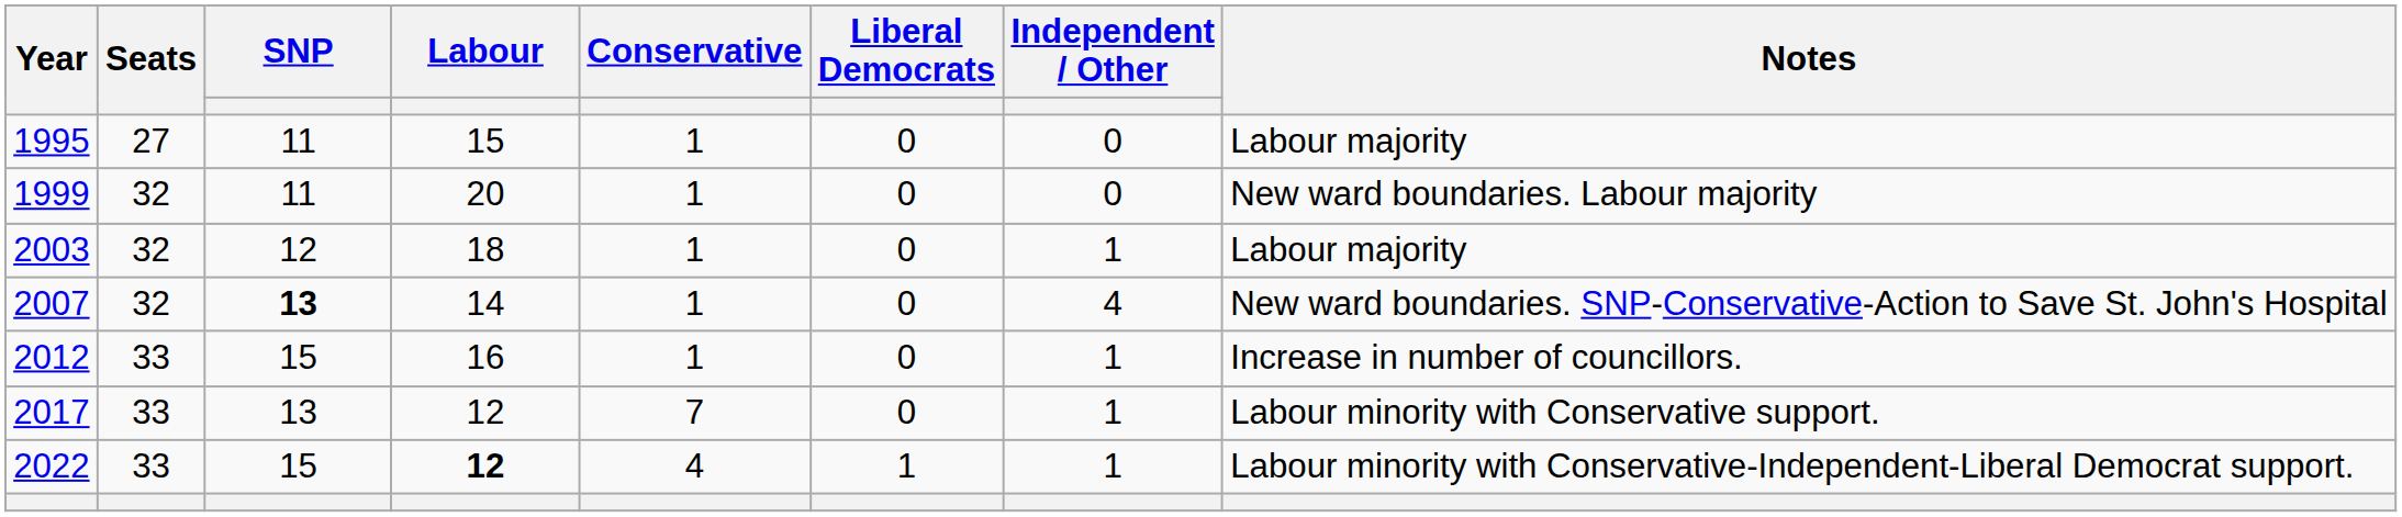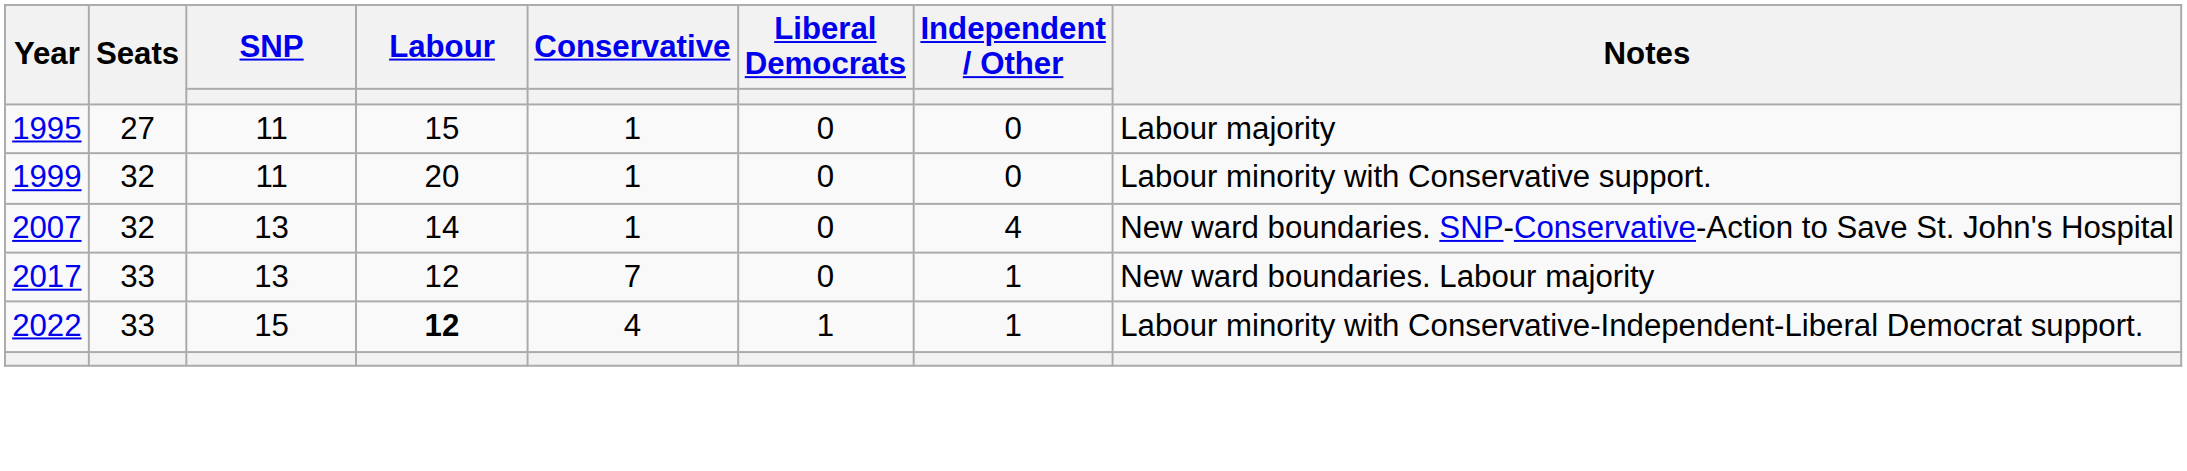1999 | Notes: New ward boundaries. Labour majority -> Labour minority with Conservative support.
- row: 2003 | 32 | 12 | 18 | 1 | 0 | 1 | Labour majority
2007 | SNP: bold -> normal
- row: 2012 | 33 | 15 | 16 | 1 | 0 | 1 | Increase in number of councillors.
2017 | Notes: Labour minority with Conservative support. -> New ward boundaries. Labour majority
